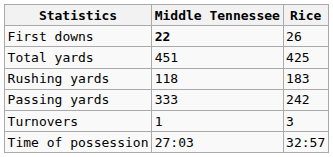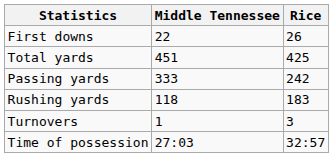First downs | Middle Tennessee: bold -> normal
rows swapped: Rushing yards <-> Passing yards
